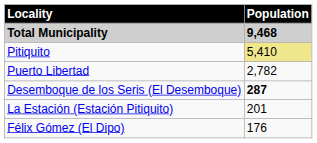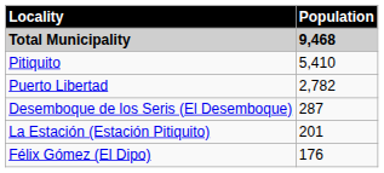Pitiquito | Population: khaki background -> no background
Desemboque de los Seris (El Desemboque) | Population: bold -> normal
